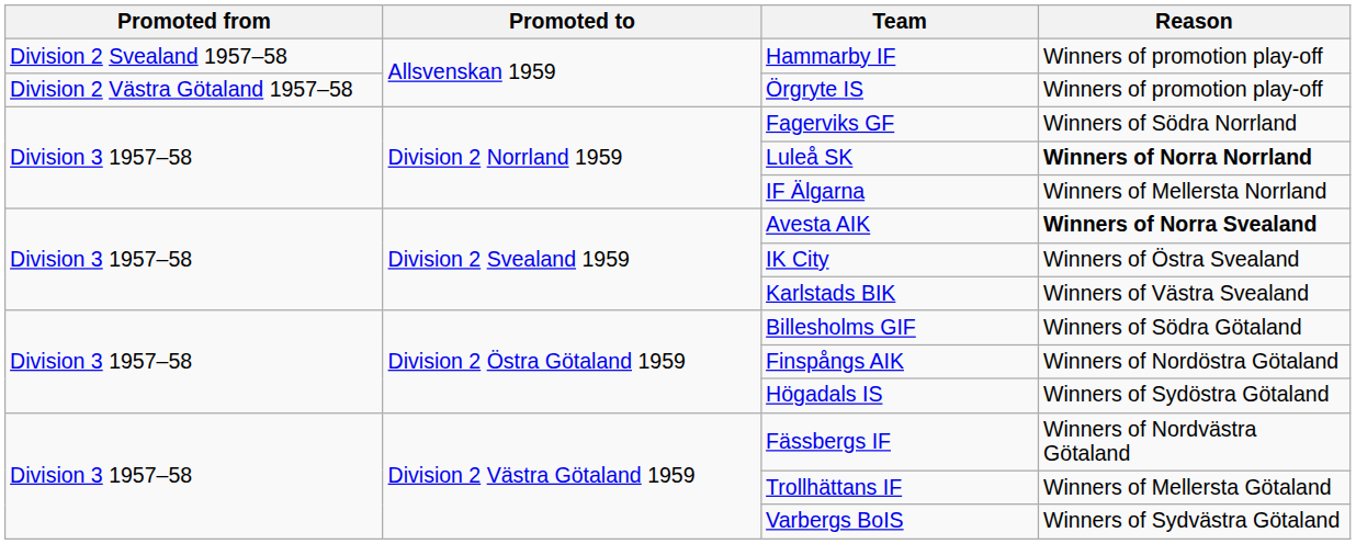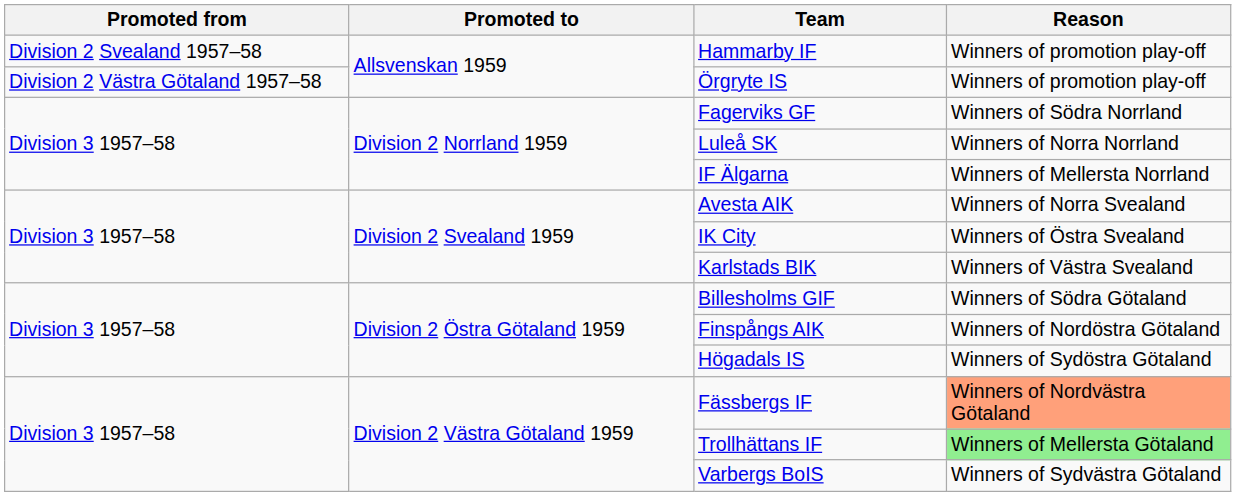Luleå SK | Reason: bold -> normal
Avesta AIK | Reason: bold -> normal
Fässbergs IF | Reason: no background -> lightsalmon background
Trollhättans IF | Reason: no background -> lightgreen background
